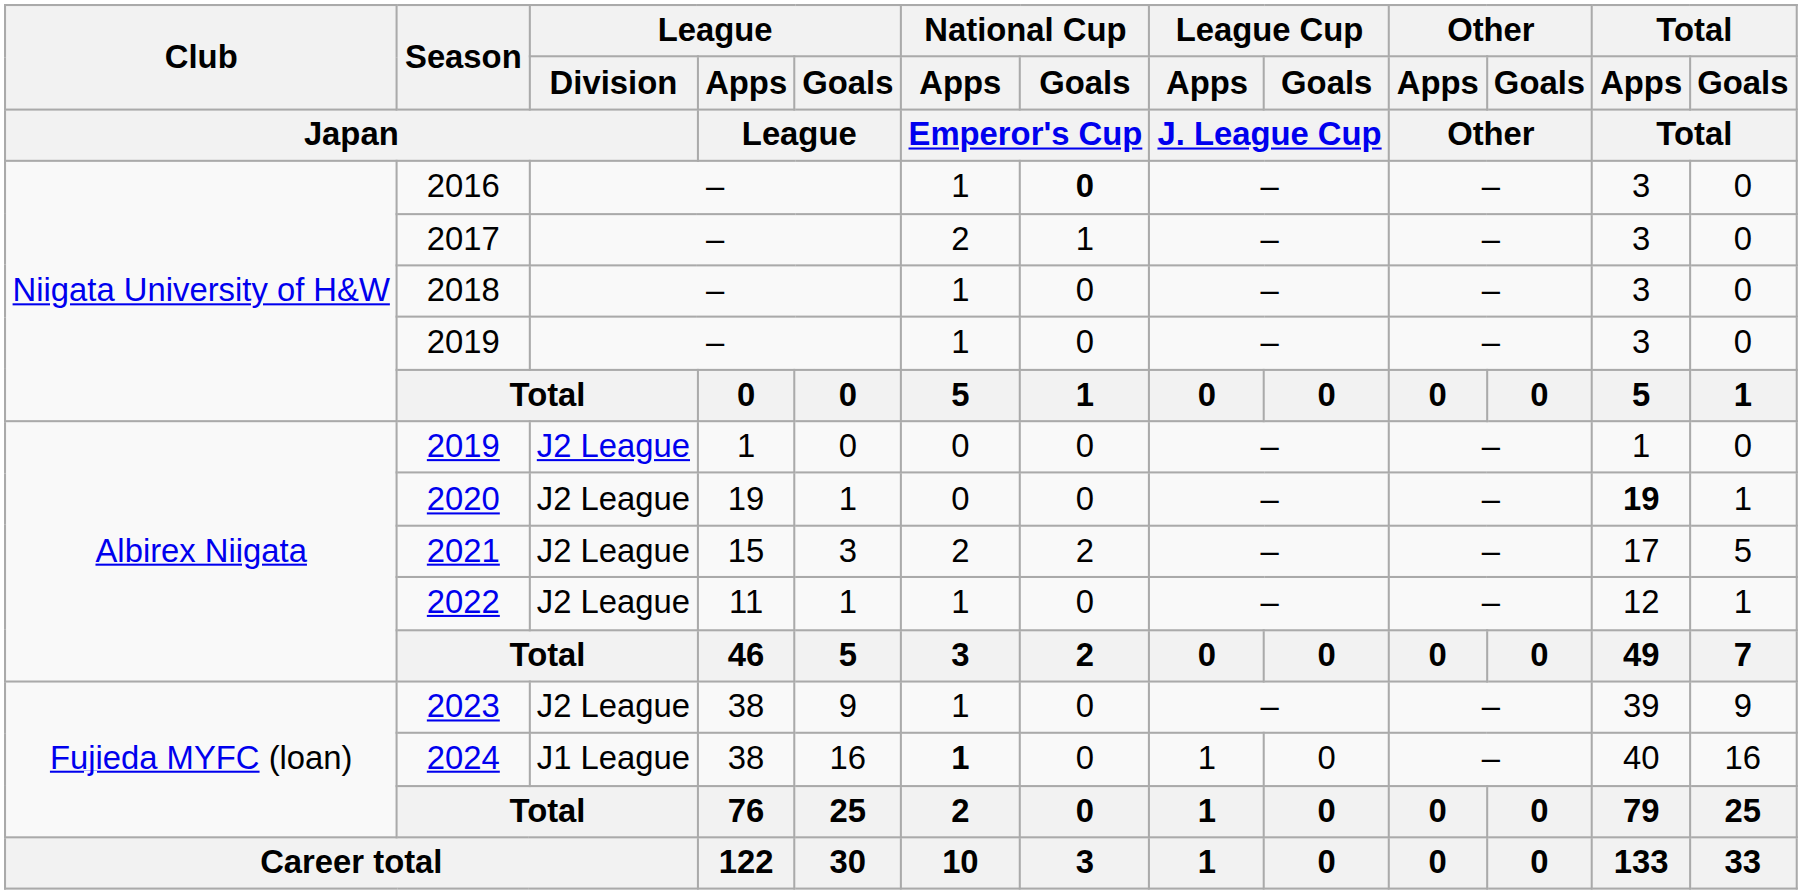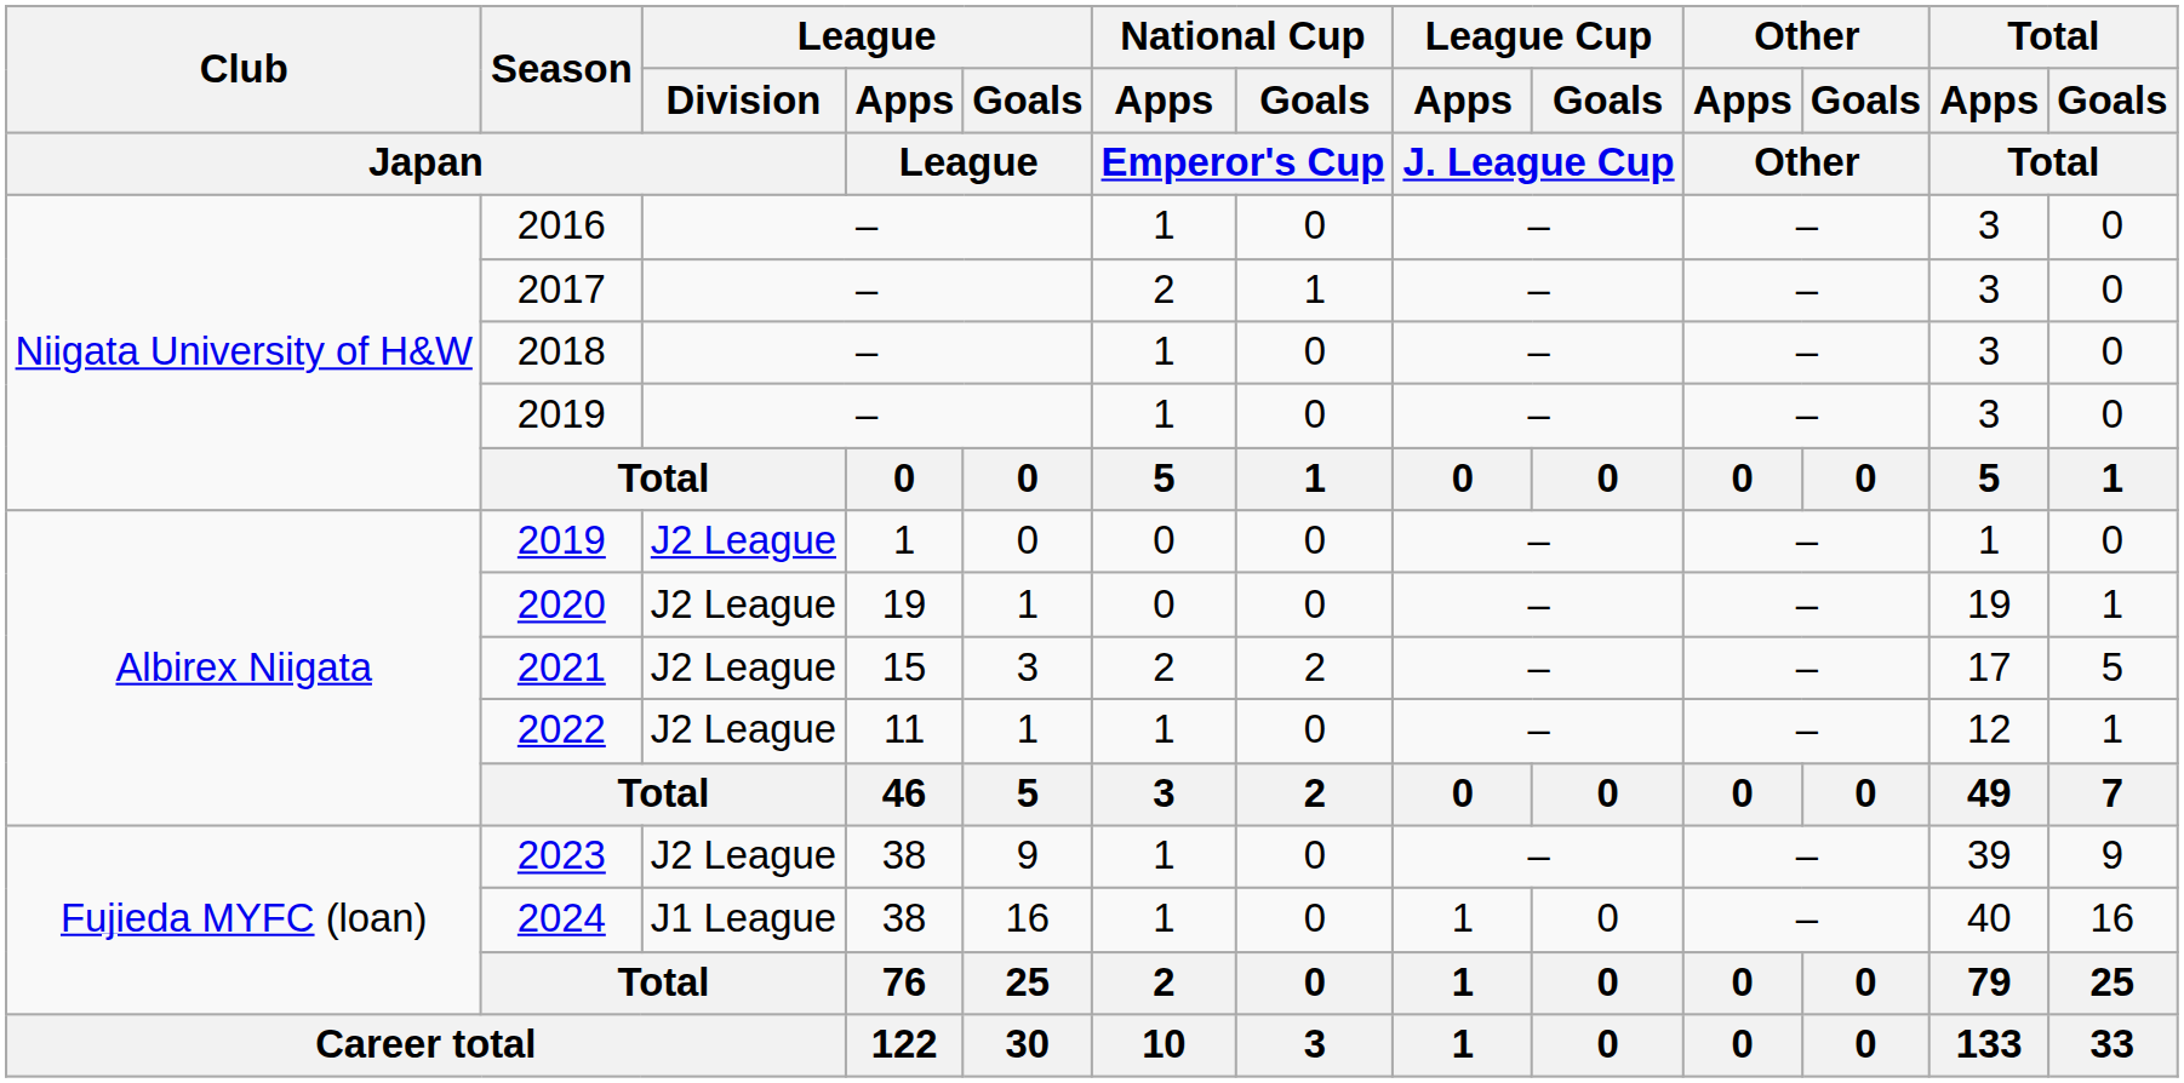2016 | National Cup / Goals / Emperor's Cup: bold -> normal
2020 | Total / Apps / Total: bold -> normal
2024 | National Cup / Apps / Emperor's Cup: bold -> normal
